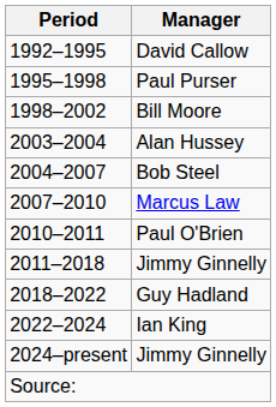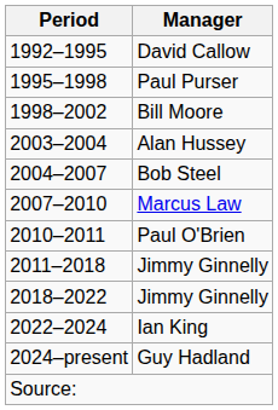row 10 | Manager: Guy Hadland -> Jimmy Ginnelly
row 12 | Manager: Jimmy Ginnelly -> Guy Hadland
